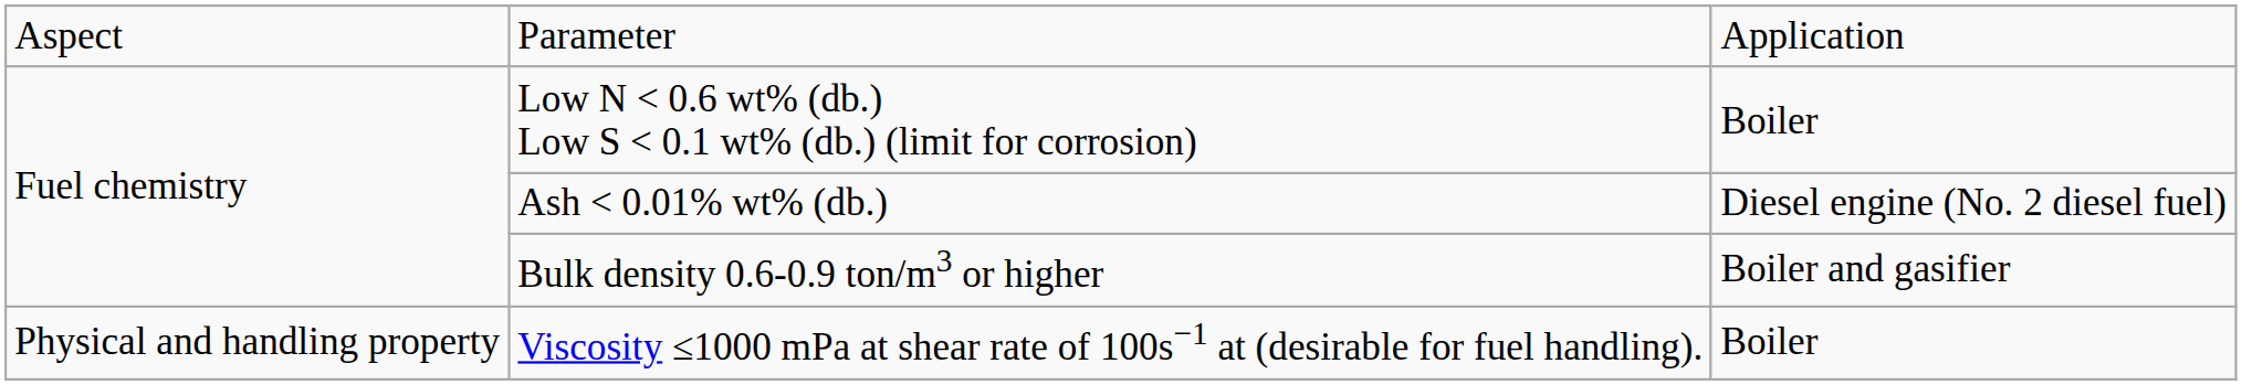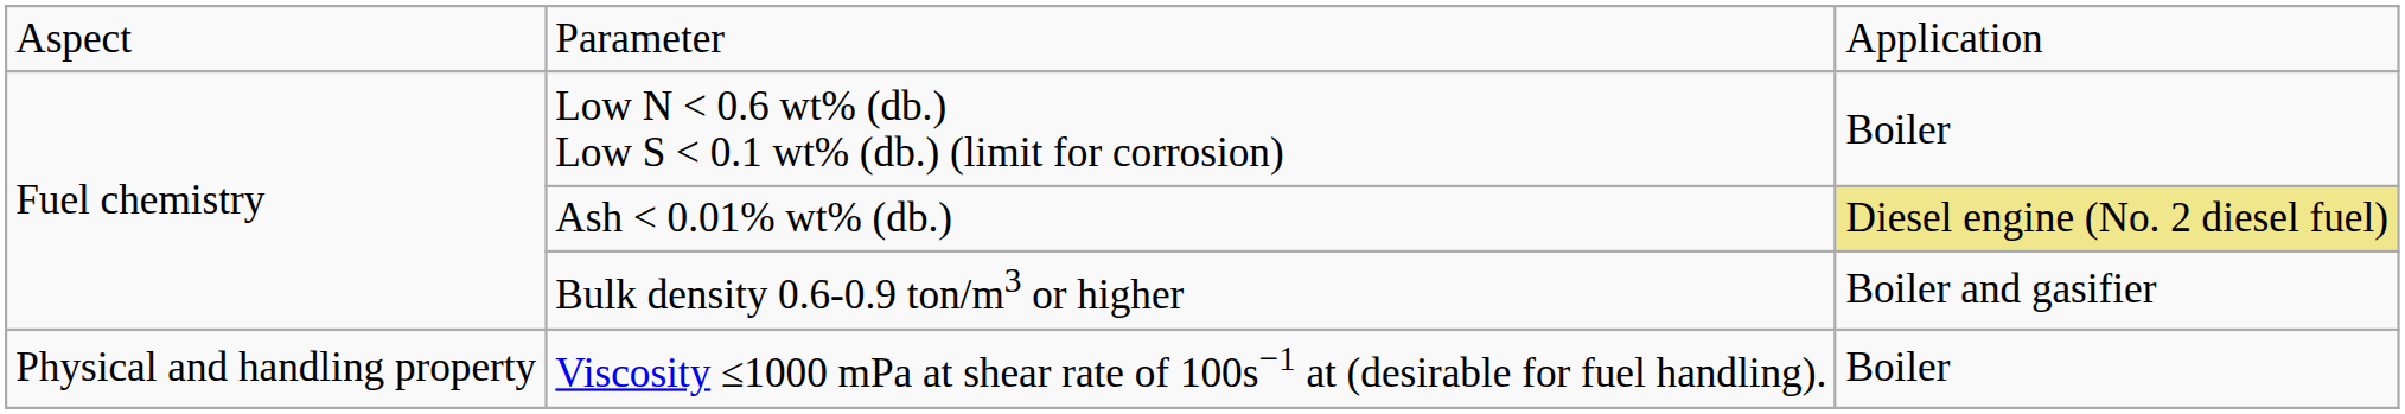Ash < 0.01% wt% (db.) | column 3: no background -> khaki background
